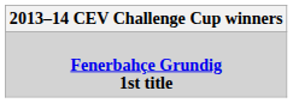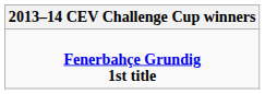row 2 | column 1: lightgrey background -> no background
